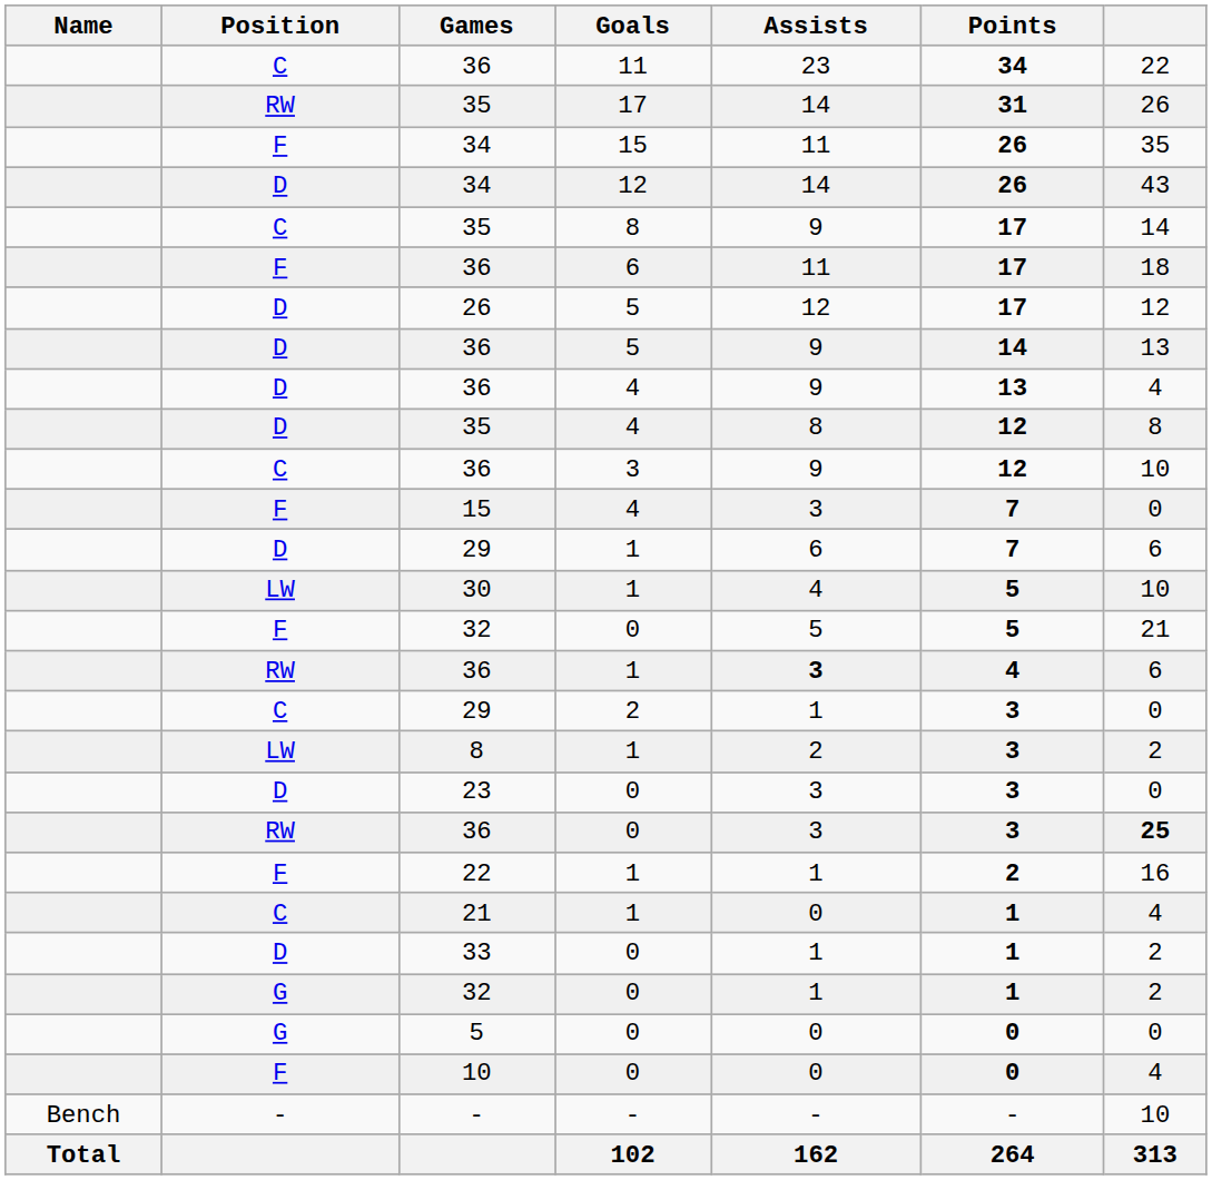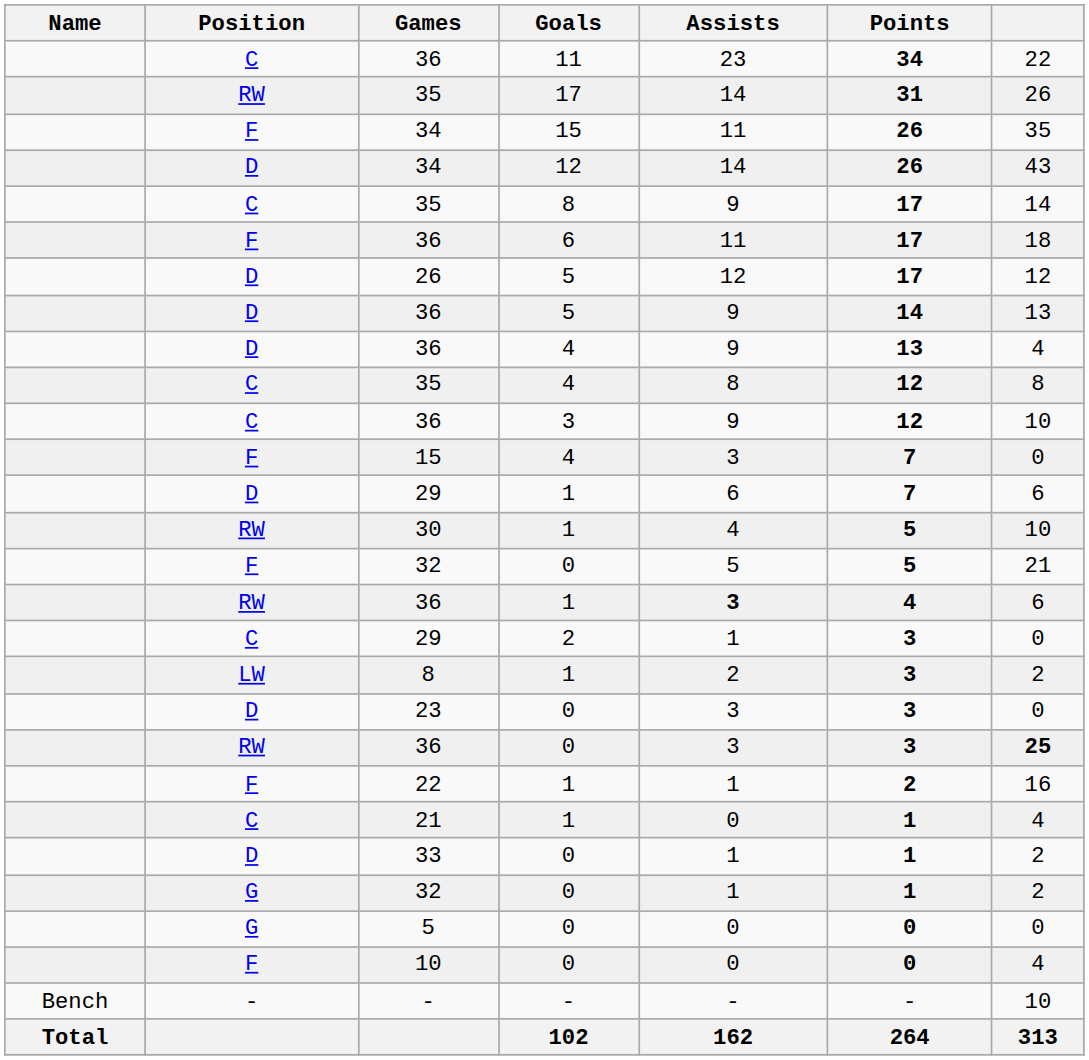35 / 4 | Position: D -> C
30 | Position: LW -> RW
